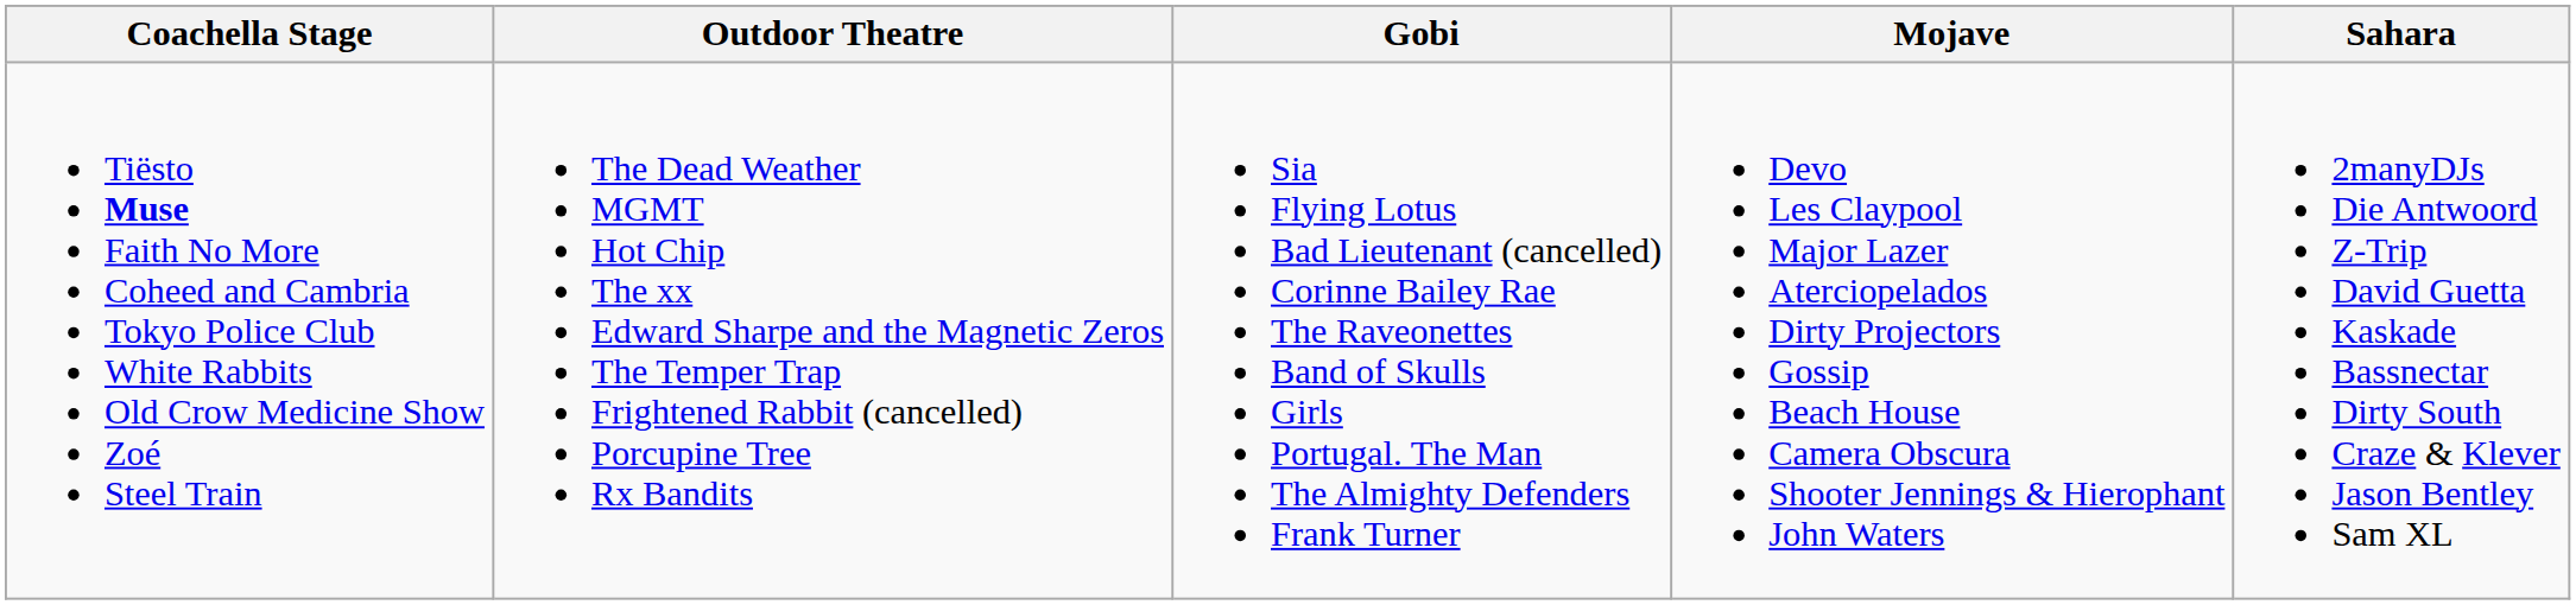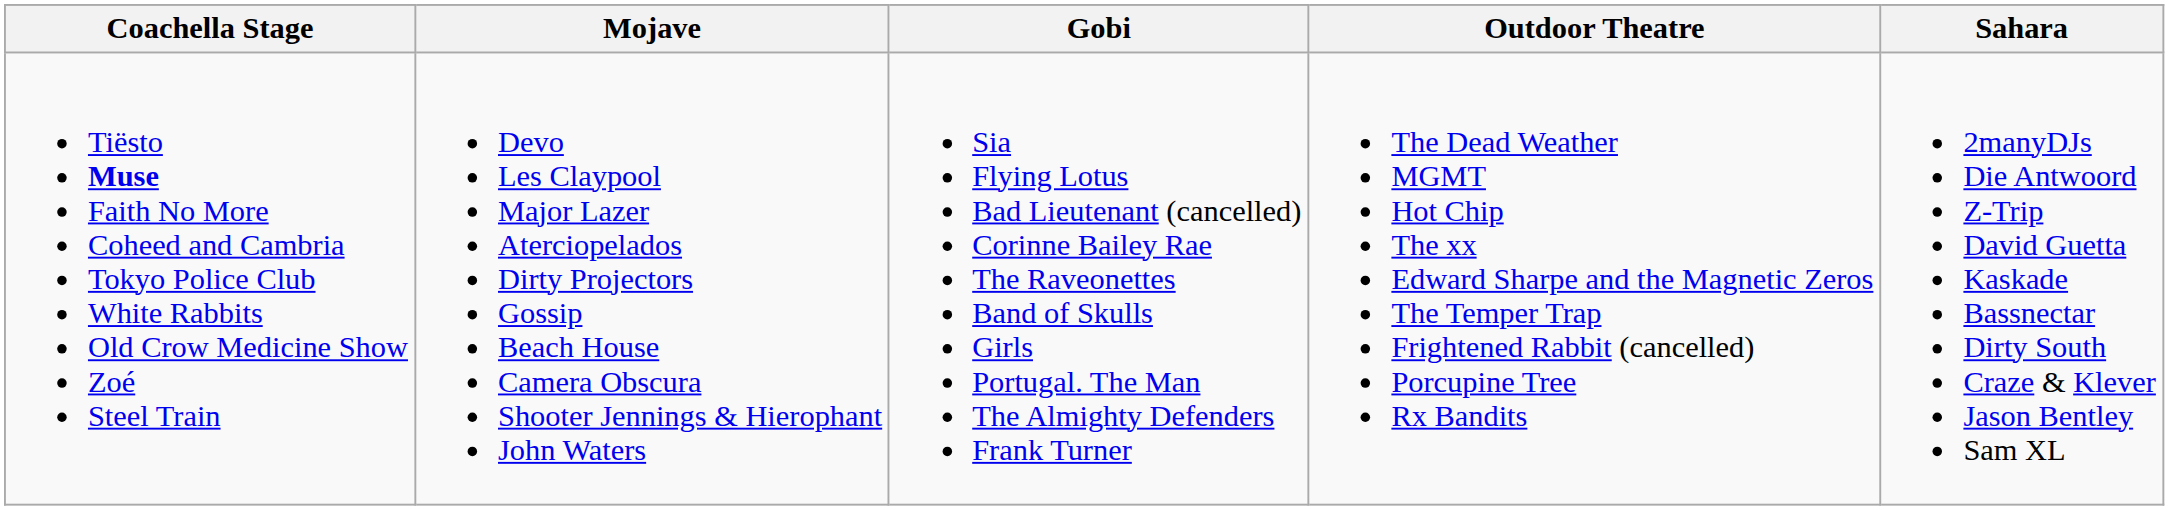columns swapped: Outdoor Theatre <-> Mojave
